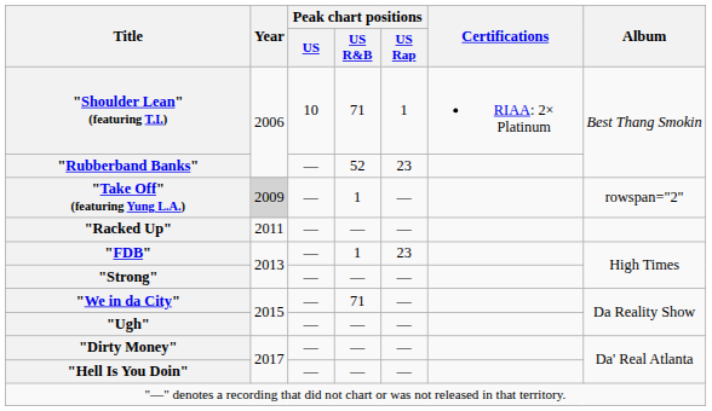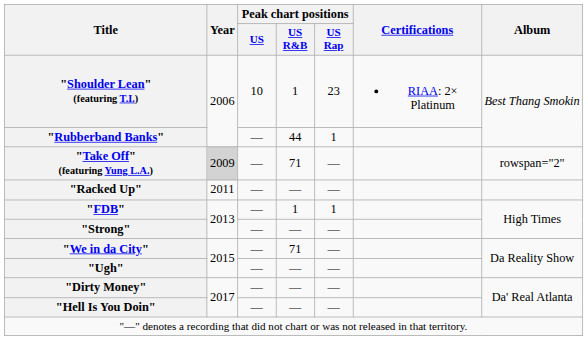"Shoulder Lean" (featuring T.I.) | Peak chart positions / US R&B: 71 -> 1
"Shoulder Lean" (featuring T.I.) | Peak chart positions / US Rap: 1 -> 23
"Rubberband Banks" | Peak chart positions / US R&B: 52 -> 44
"Rubberband Banks" | Peak chart positions / US Rap: 23 -> 1
"Take Off" (featuring Yung L.A.) | Peak chart positions / US R&B: 1 -> 71
"FDB" | Peak chart positions / US Rap: 23 -> 1
